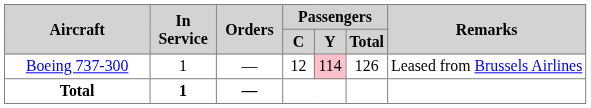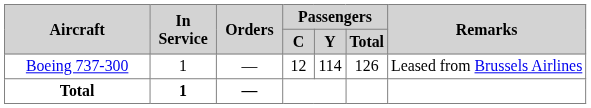Boeing 737-300 | Passengers / Y: pink background -> no background
